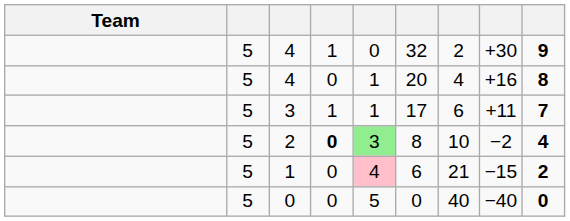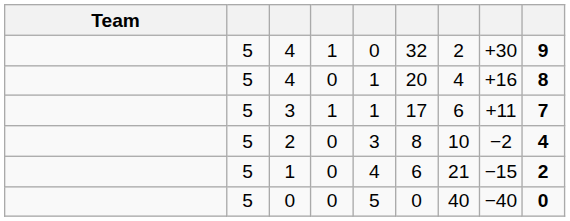row 5 | column 4: bold -> normal
row 5 | column 5: lightgreen background -> no background
row 6 | column 5: pink background -> no background
